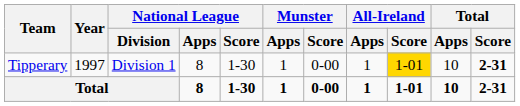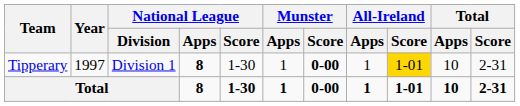Tipperary | National League / Apps: normal -> bold
Tipperary | Munster / Score: normal -> bold
Tipperary | Total / Score: bold -> normal
